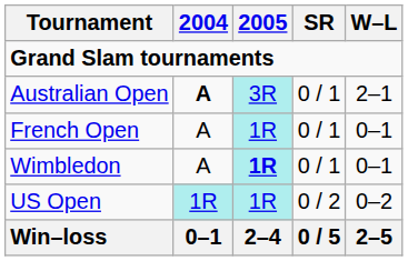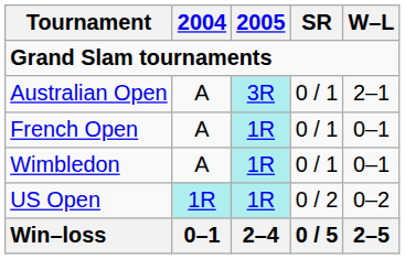Australian Open | 2004: bold -> normal
Wimbledon | 2005: bold -> normal
